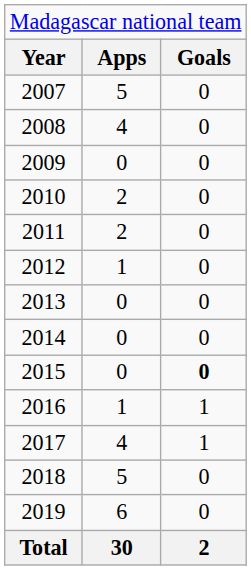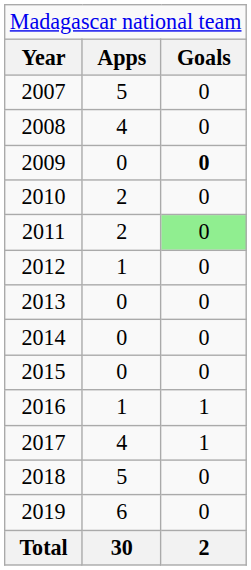2009 | column 3: normal -> bold
2011 | column 3: no background -> lightgreen background
2015 | column 3: bold -> normal
